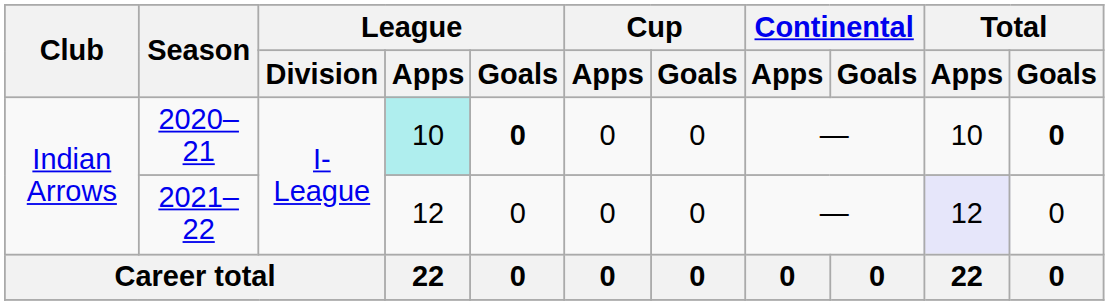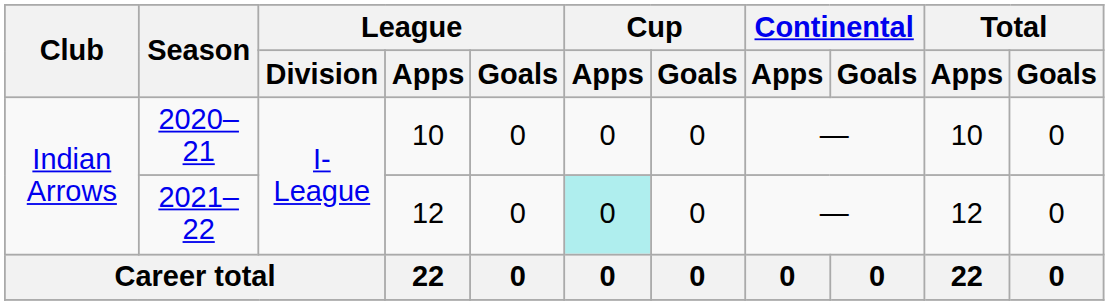2020–21 | League / Apps: paleturquoise background -> no background
2020–21 | League / Goals: bold -> normal
2020–21 | Total / Goals: bold -> normal
2021–22 | Cup / Apps: no background -> paleturquoise background
2021–22 | Total / Apps: lavender background -> no background
